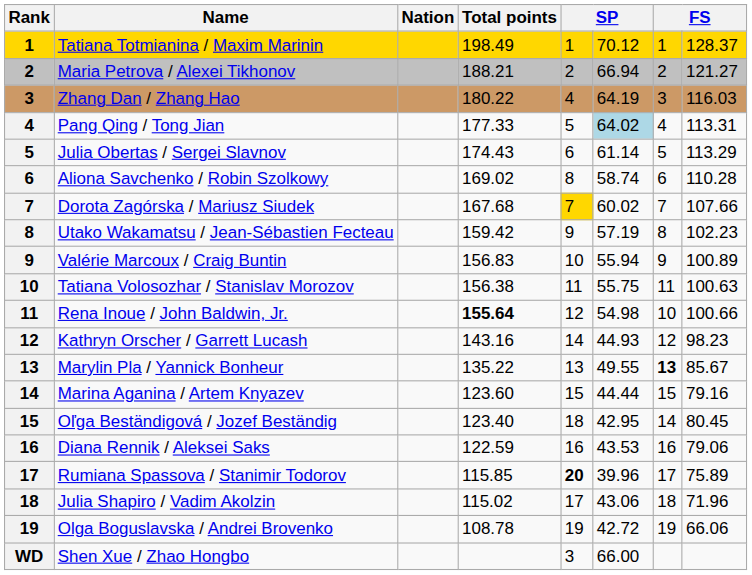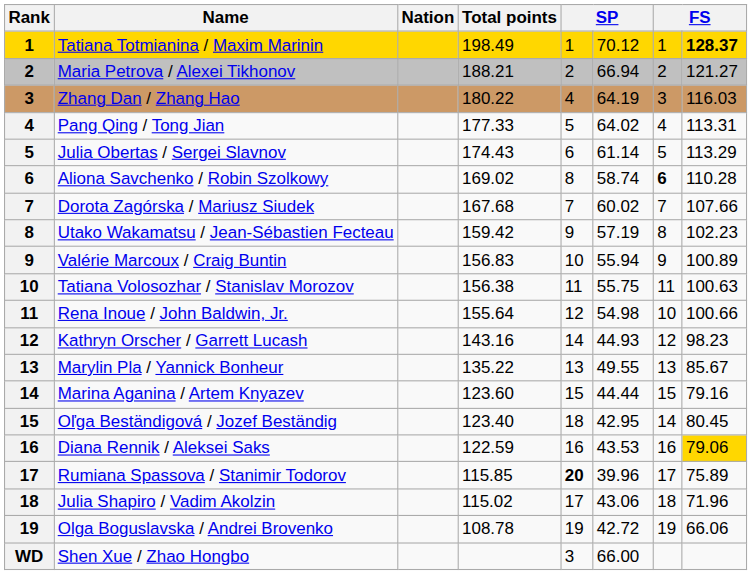Tatiana Totmianina / Maxim Marinin | column 8: normal -> bold
Pang Qing / Tong Jian | column 6: lightblue background -> no background
Aliona Savchenko / Robin Szolkowy | column 7: normal -> bold
Dorota Zagórska / Mariusz Siudek | column 5: gold background -> no background
Rena Inoue / John Baldwin, Jr. | Total points: bold -> normal
Marylin Pla / Yannick Bonheur | column 7: bold -> normal
Diana Rennik / Aleksei Saks | column 8: no background -> gold background
